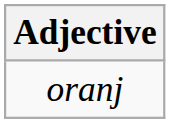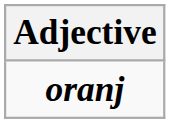row 2 | column 1: normal -> bold
